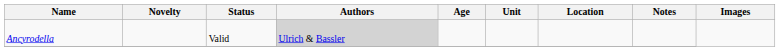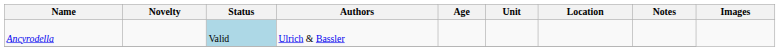Ancyrodella | Status: no background -> lightblue background
Ancyrodella | Authors: lightgrey background -> no background
